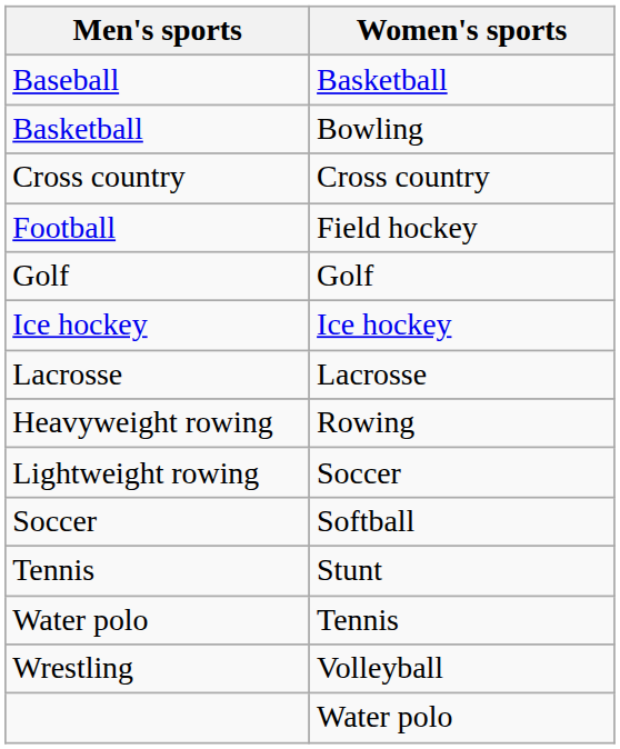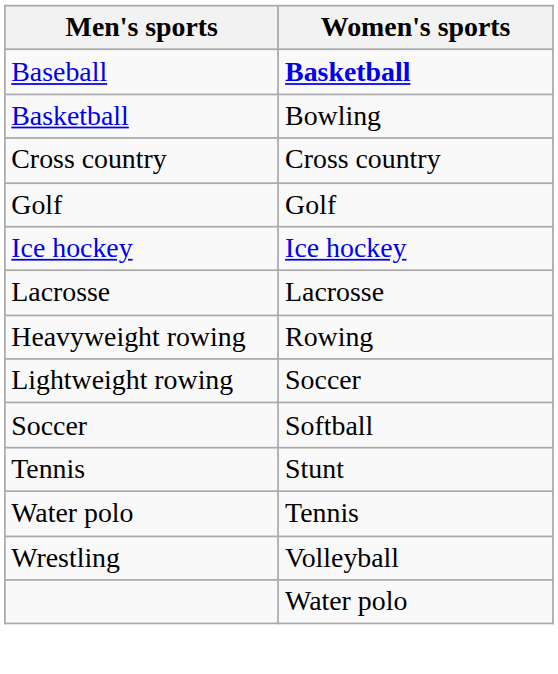Baseball | Women's sports: normal -> bold
- row: Football | Field hockey
